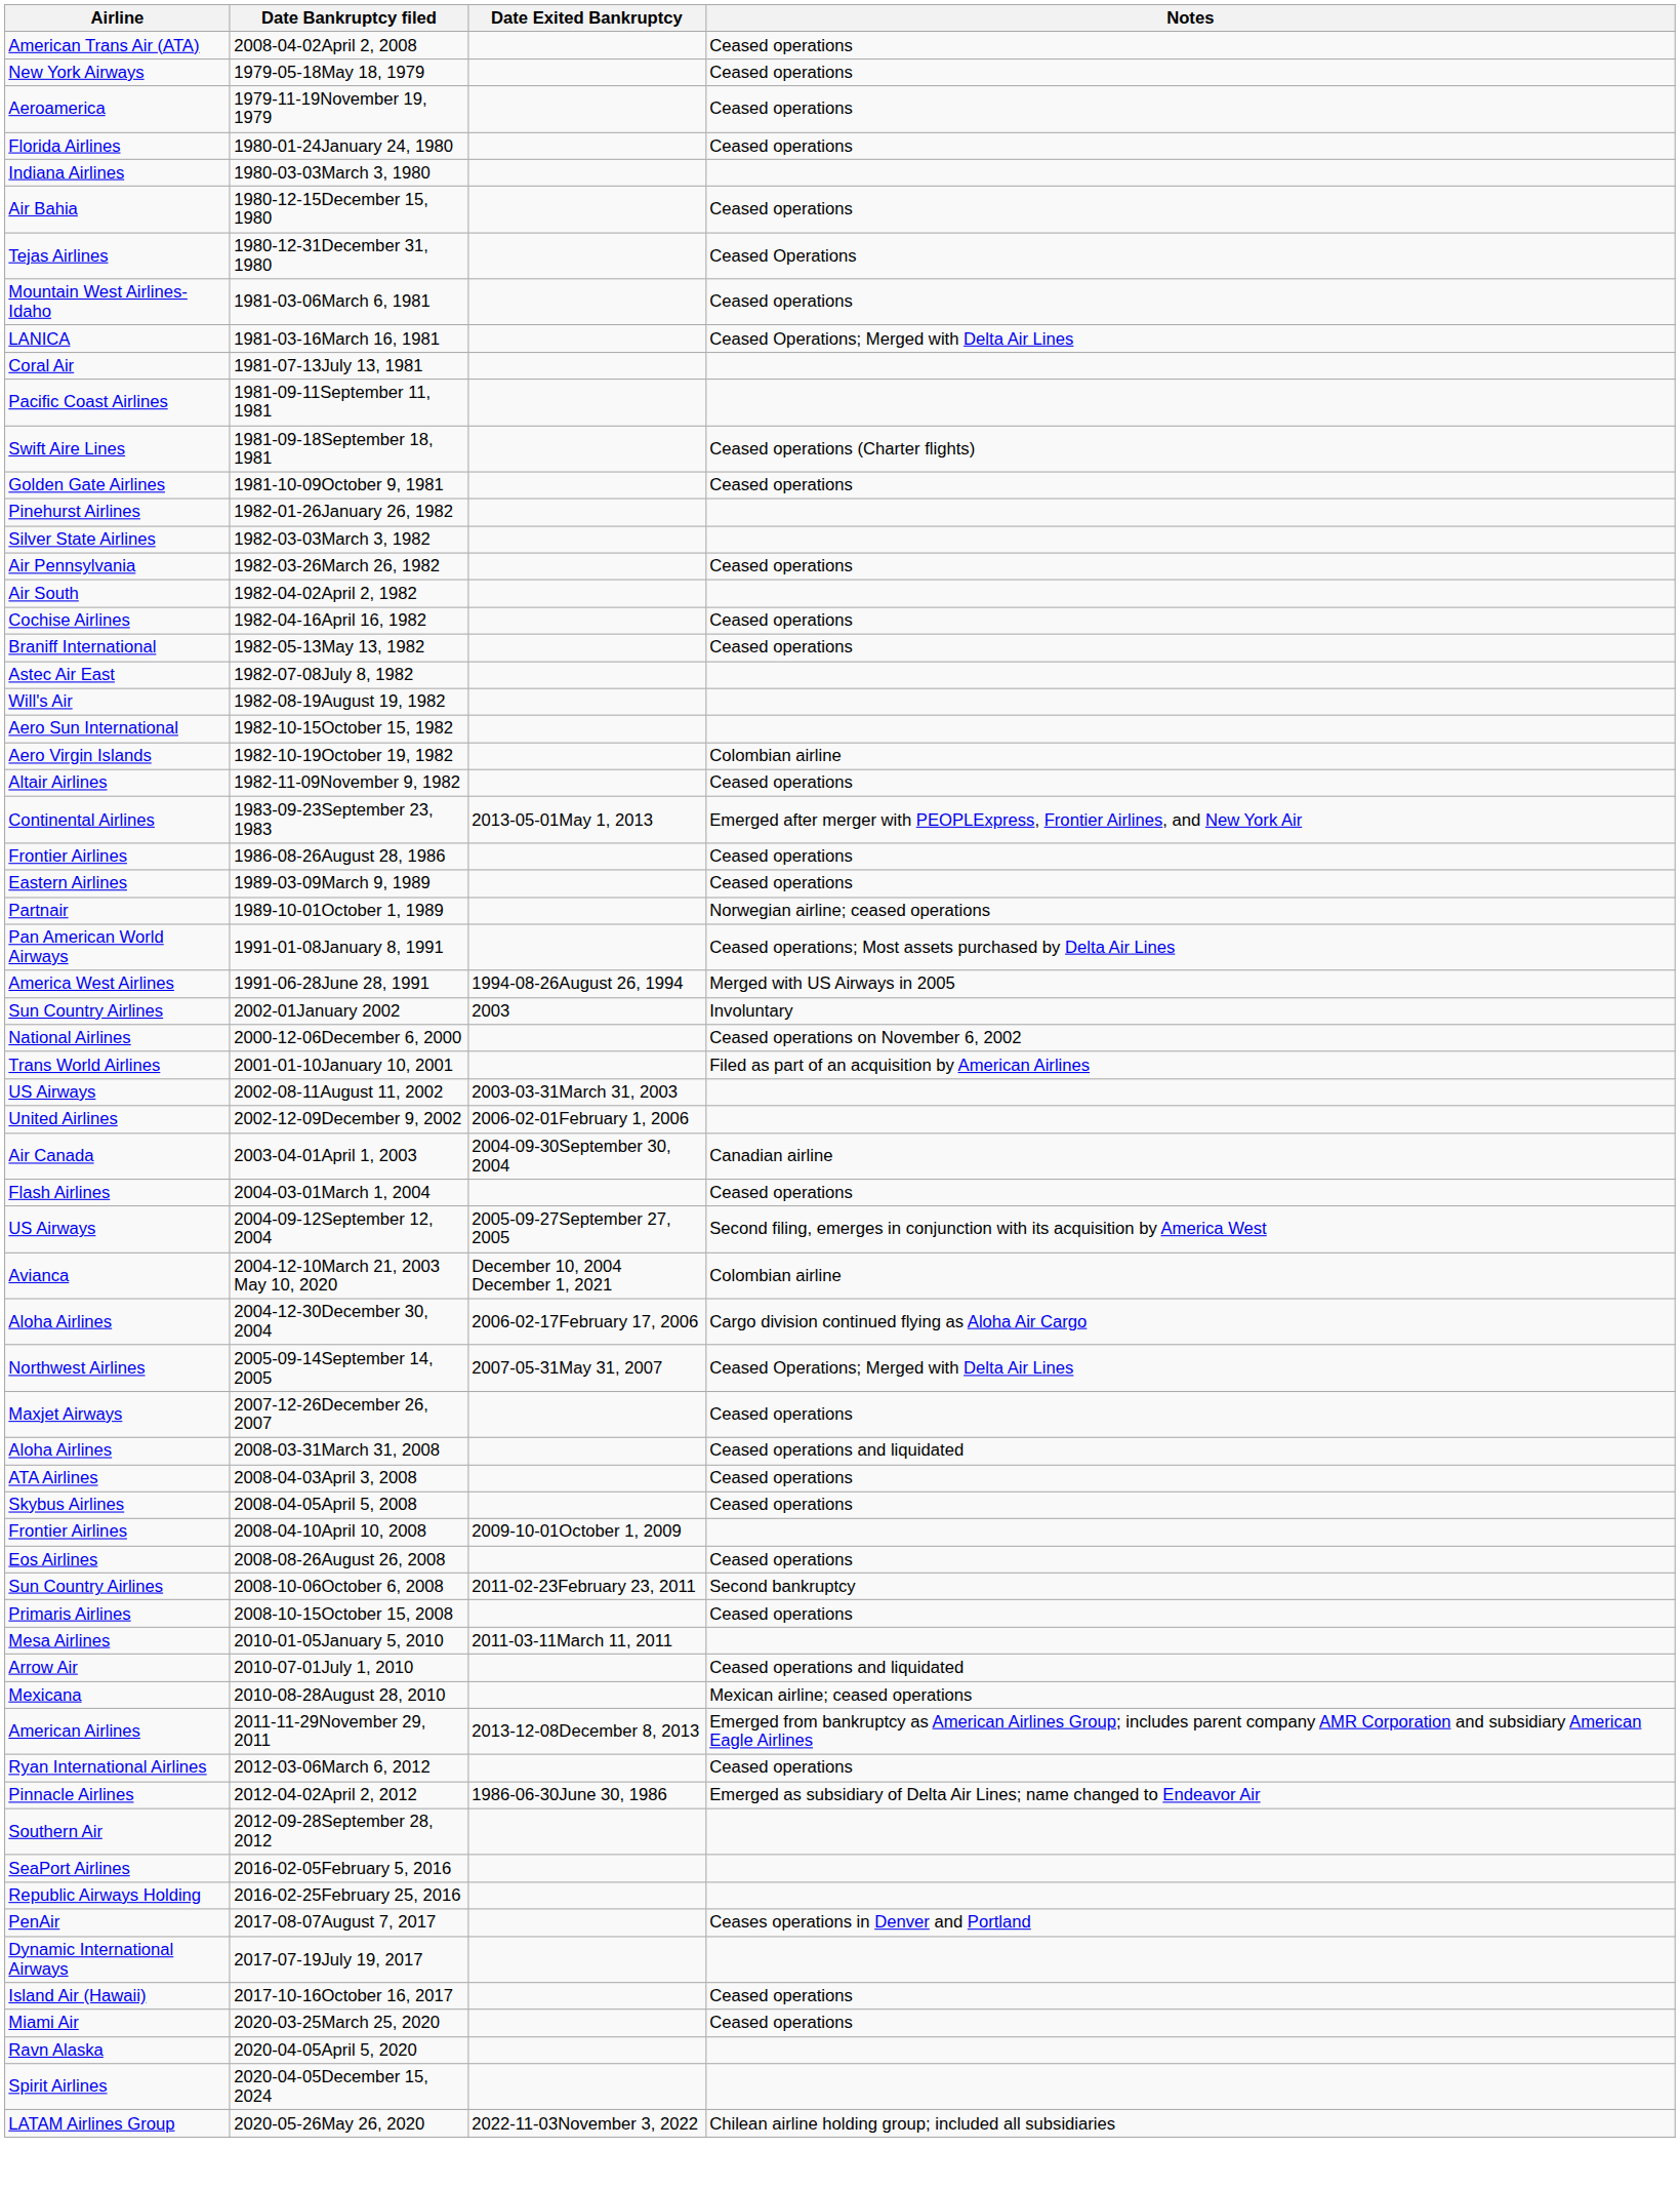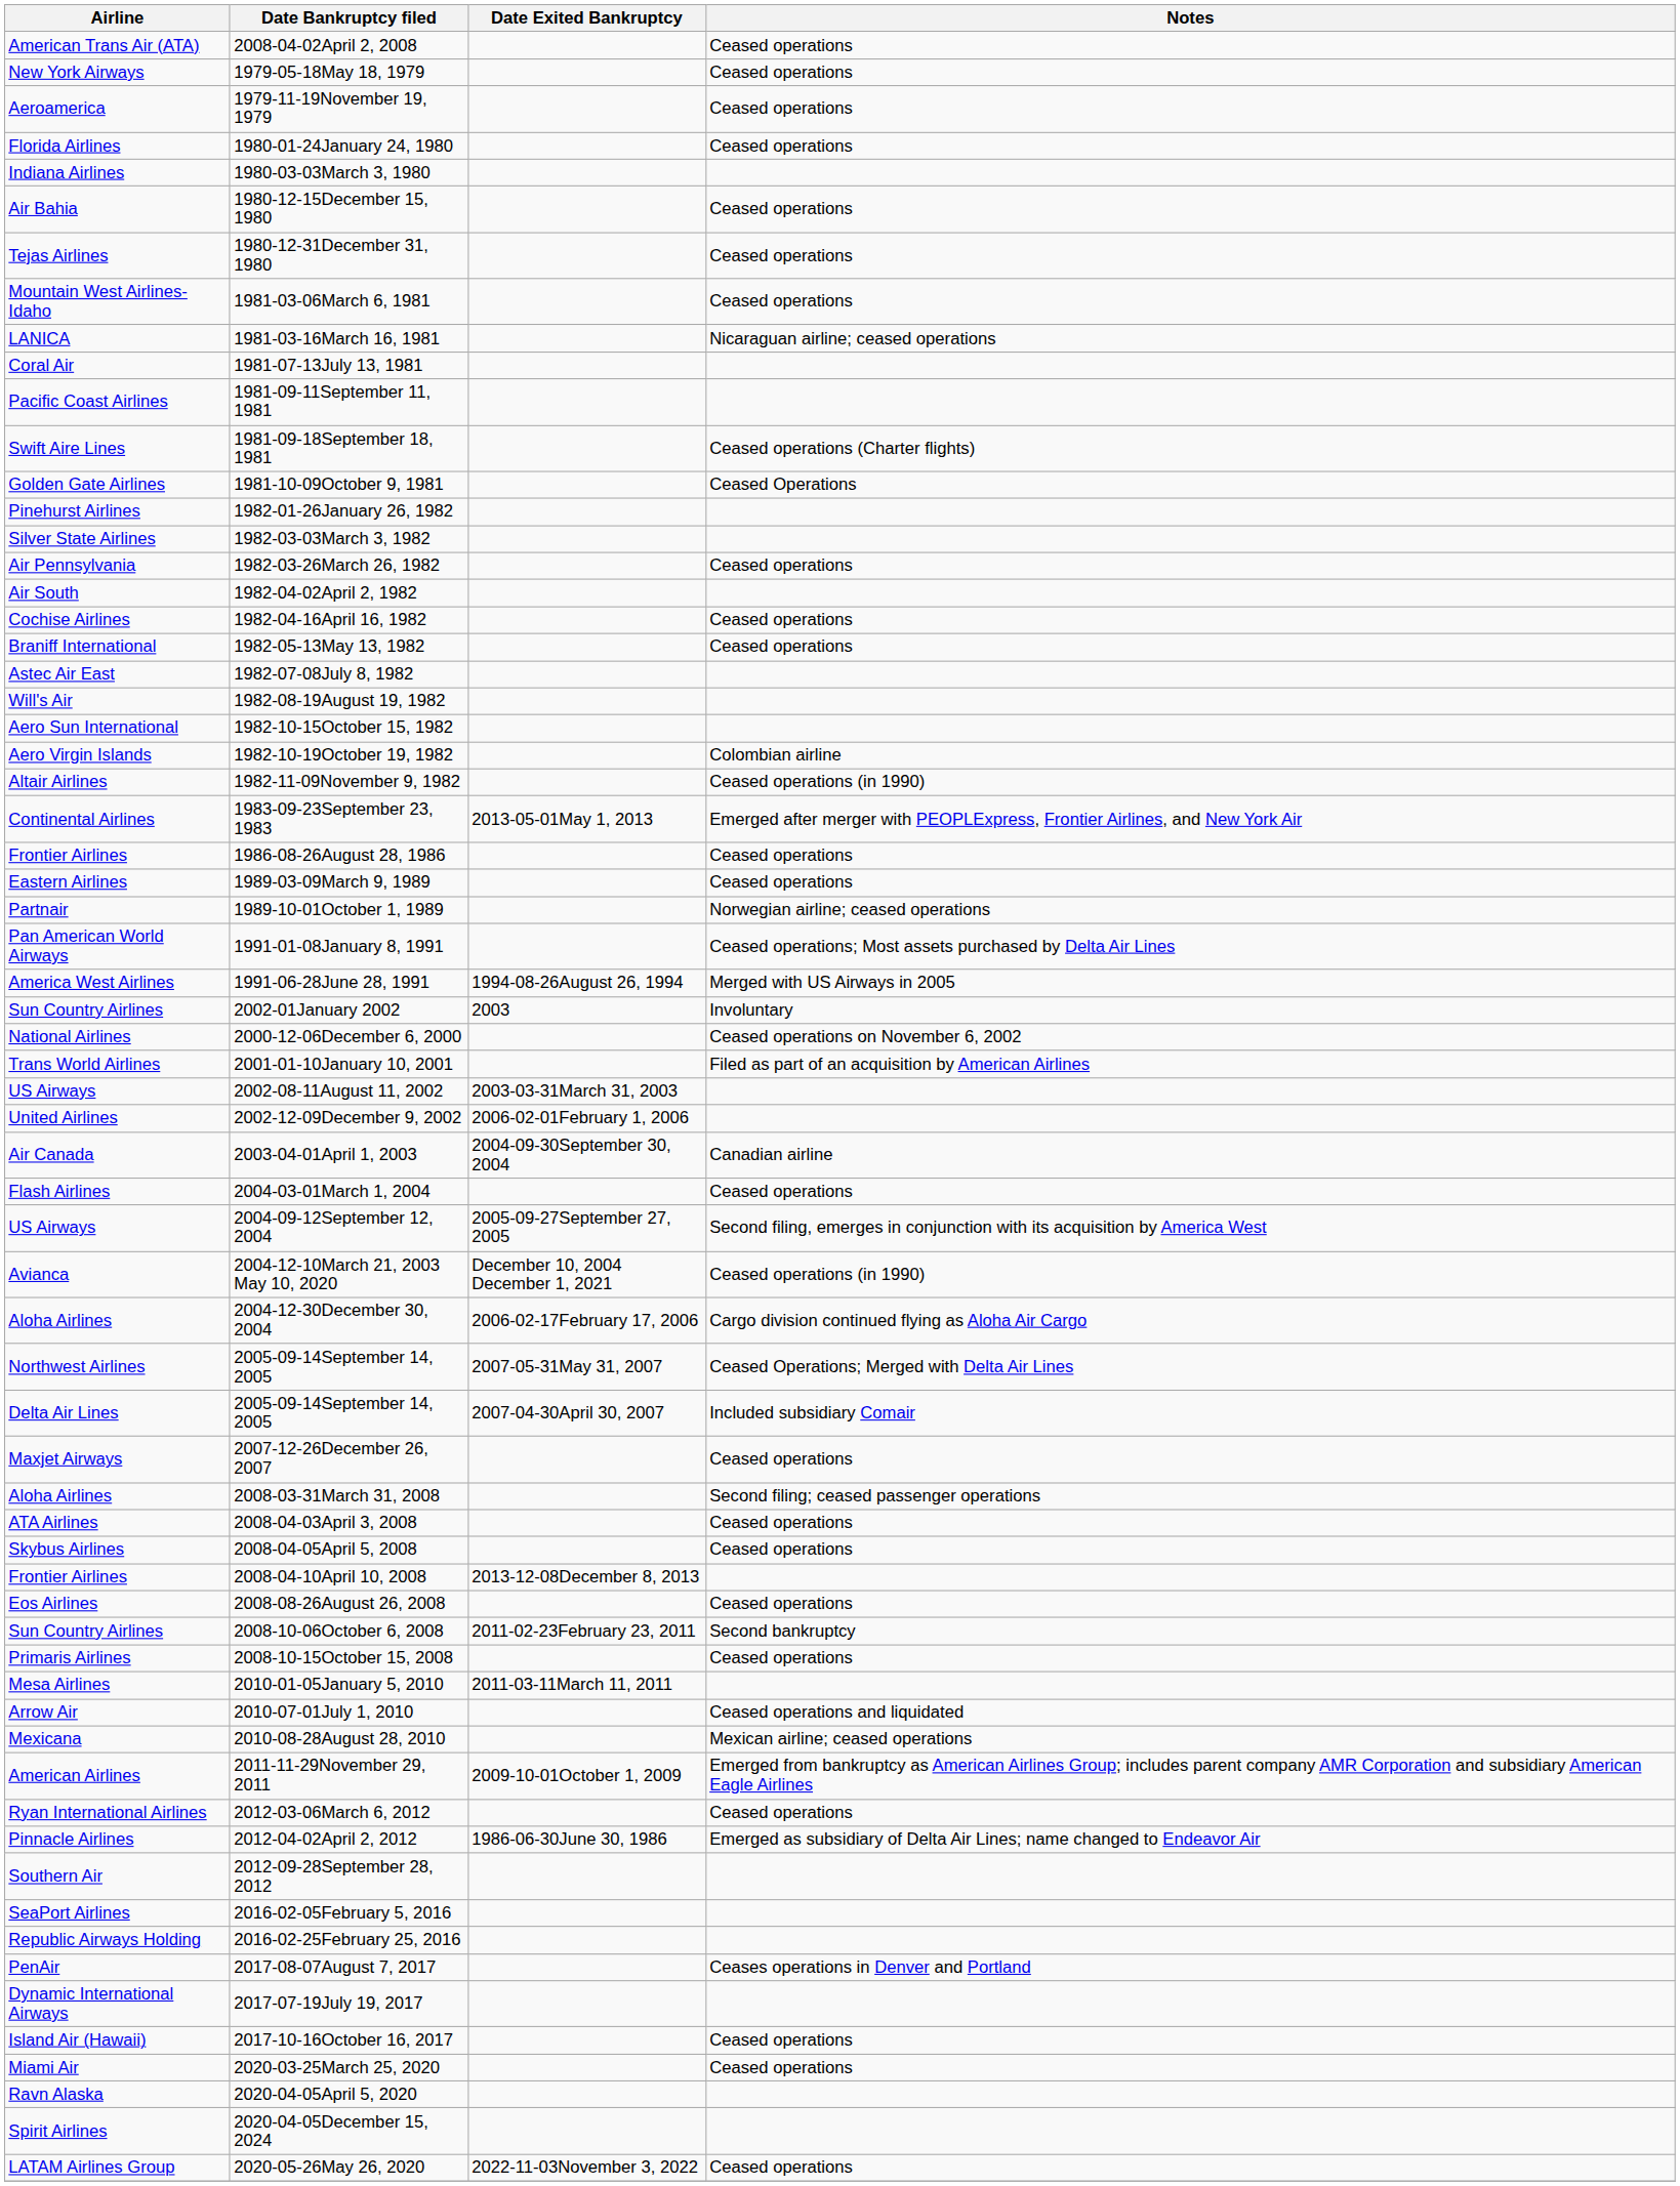1980-12-31December 31, 1980 | Notes: Ceased Operations -> Ceased operations
1981-03-16March 16, 1981 | Notes: Ceased Operations; Merged with Delta Air Lines -> Nicaraguan airline; ceased operations
1981-10-09October 9, 1981 | Notes: Ceased operations -> Ceased Operations
1982-11-09November 9, 1982 | Notes: Ceased operations -> Ceased operations (in 1990)
2004-12-10March 21, 2003 May 10, 2020 | Notes: Colombian airline -> Ceased operations (in 1990)
+ row: Delta Air Lines | 2005-09-14September 14, 2005 | 2007-04-30April 30, 2007 | Included subsidiary Comair
2008-03-31March 31, 2008 | Notes: Ceased operations and liquidated -> Second filing; ceased passenger operations
2008-04-10April 10, 2008 | Date Exited Bankruptcy: 2009-10-01October 1, 2009 -> 2013-12-08December 8, 2013
2011-11-29November 29, 2011 | Date Exited Bankruptcy: 2013-12-08December 8, 2013 -> 2009-10-01October 1, 2009
2020-05-26May 26, 2020 | Notes: Chilean airline holding group; included all subsidiaries -> Ceased operations
